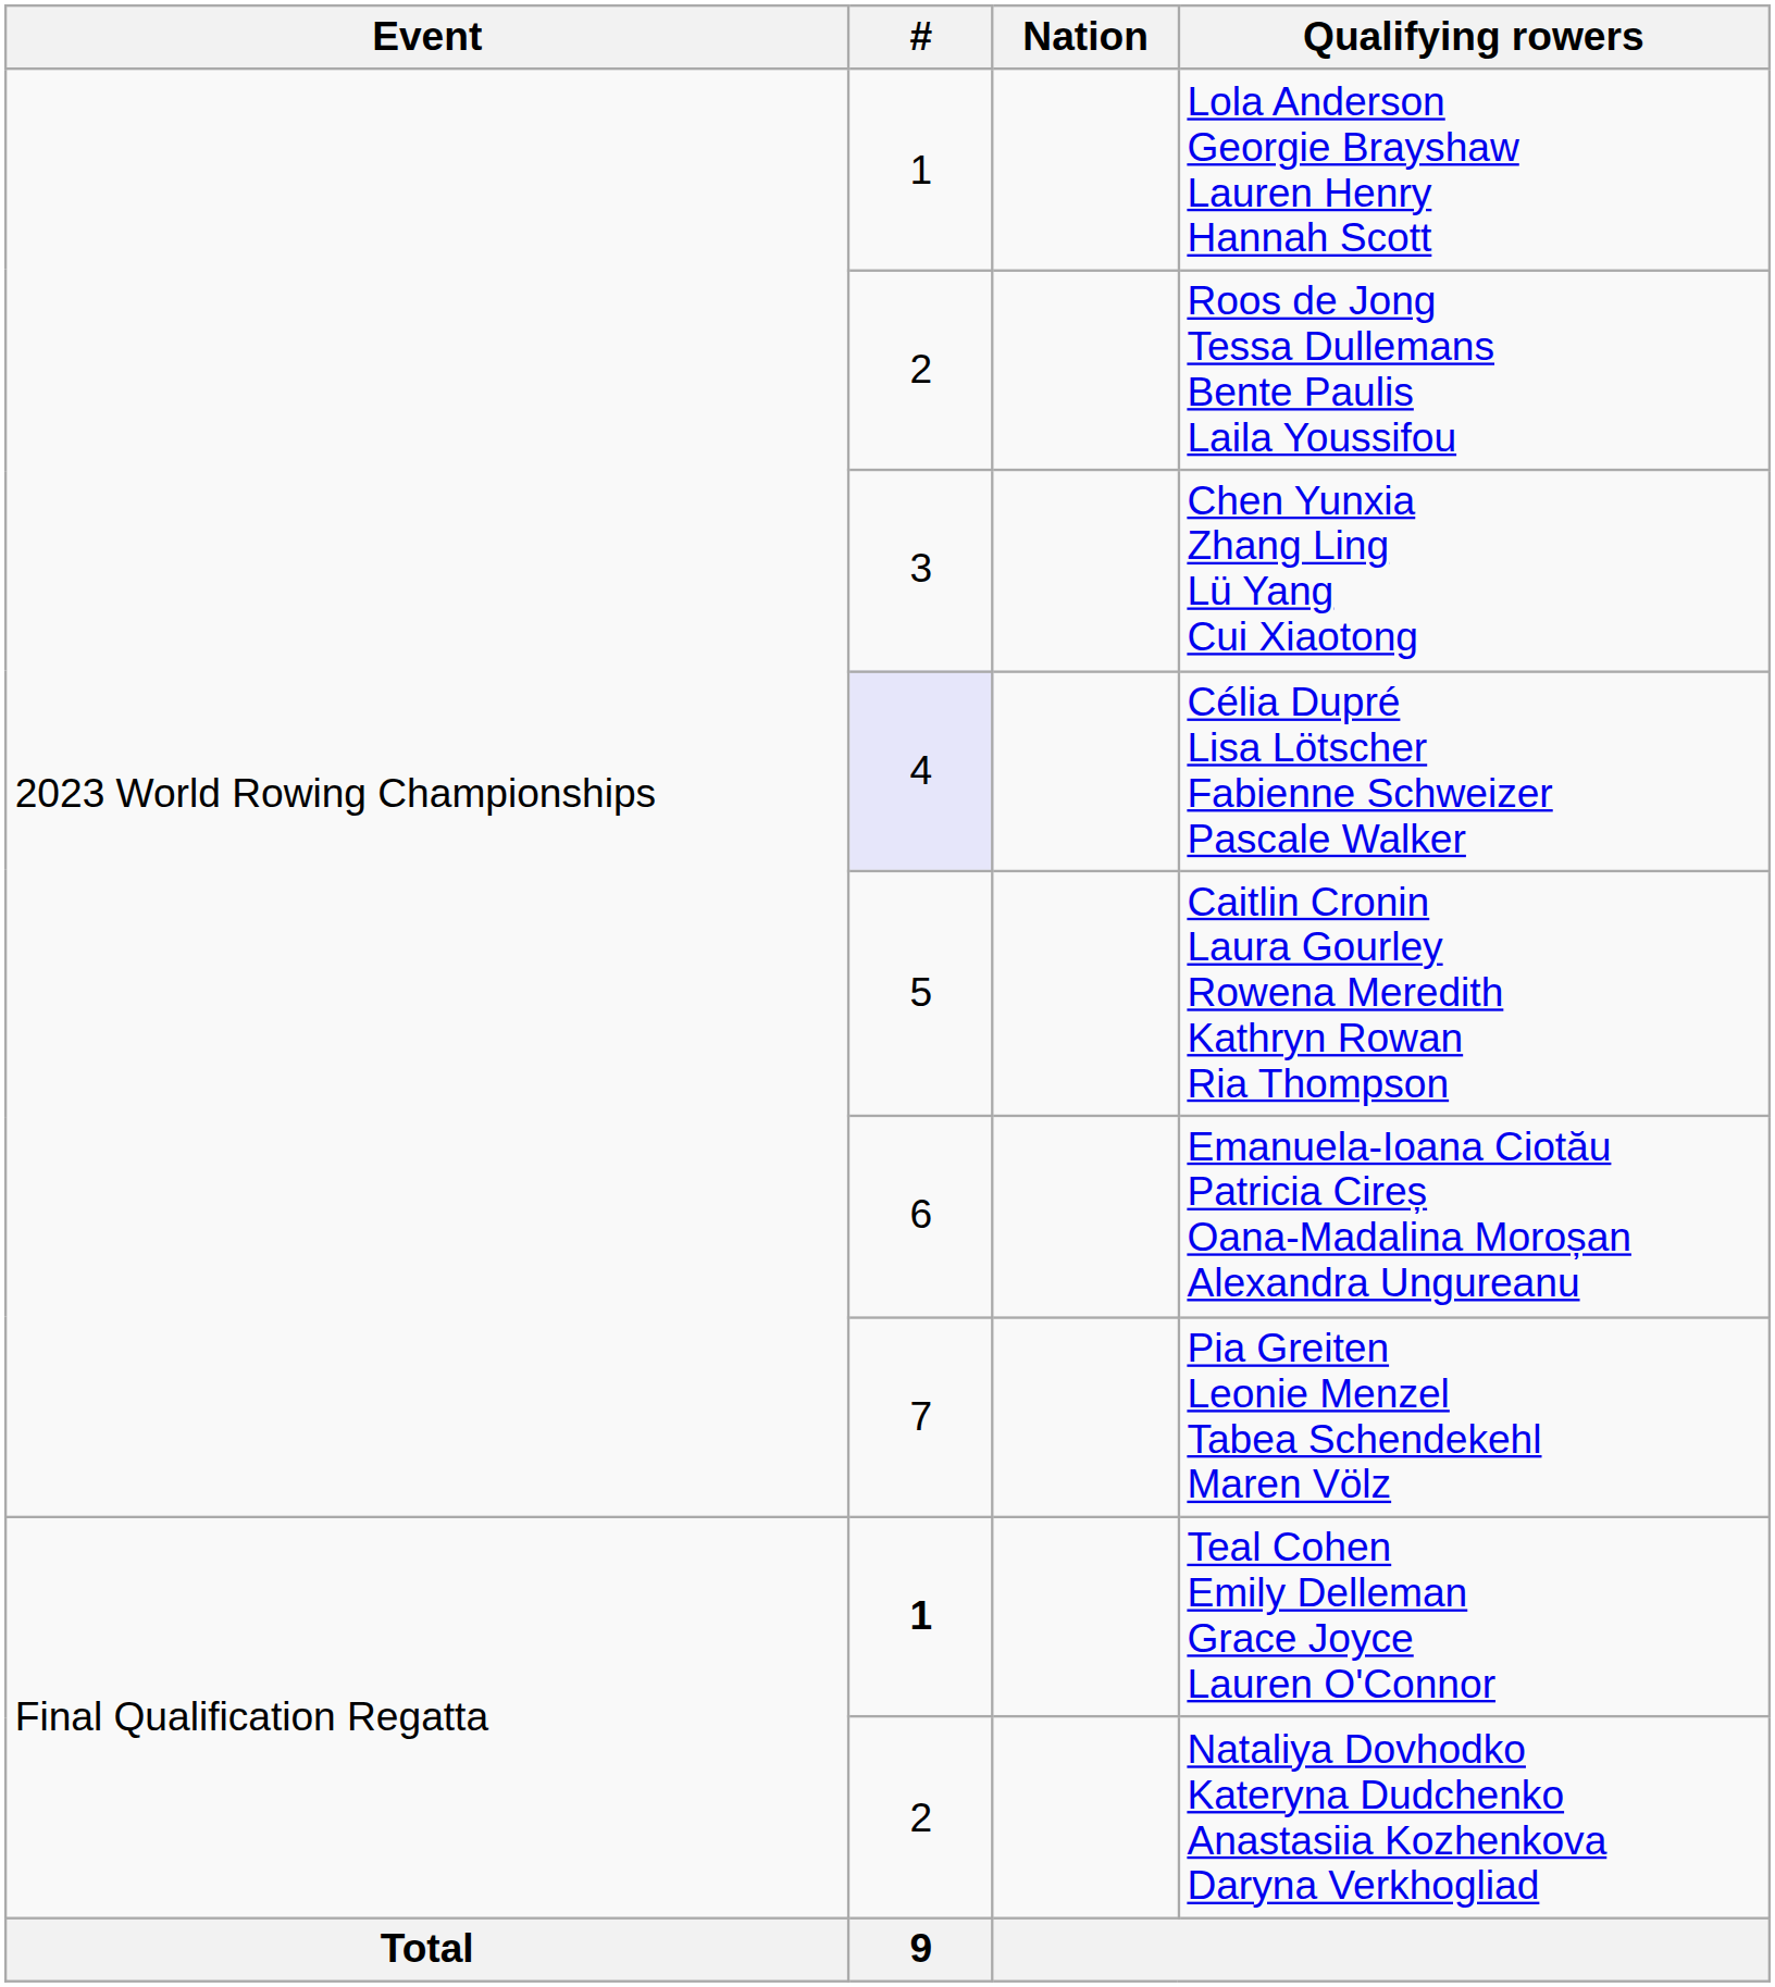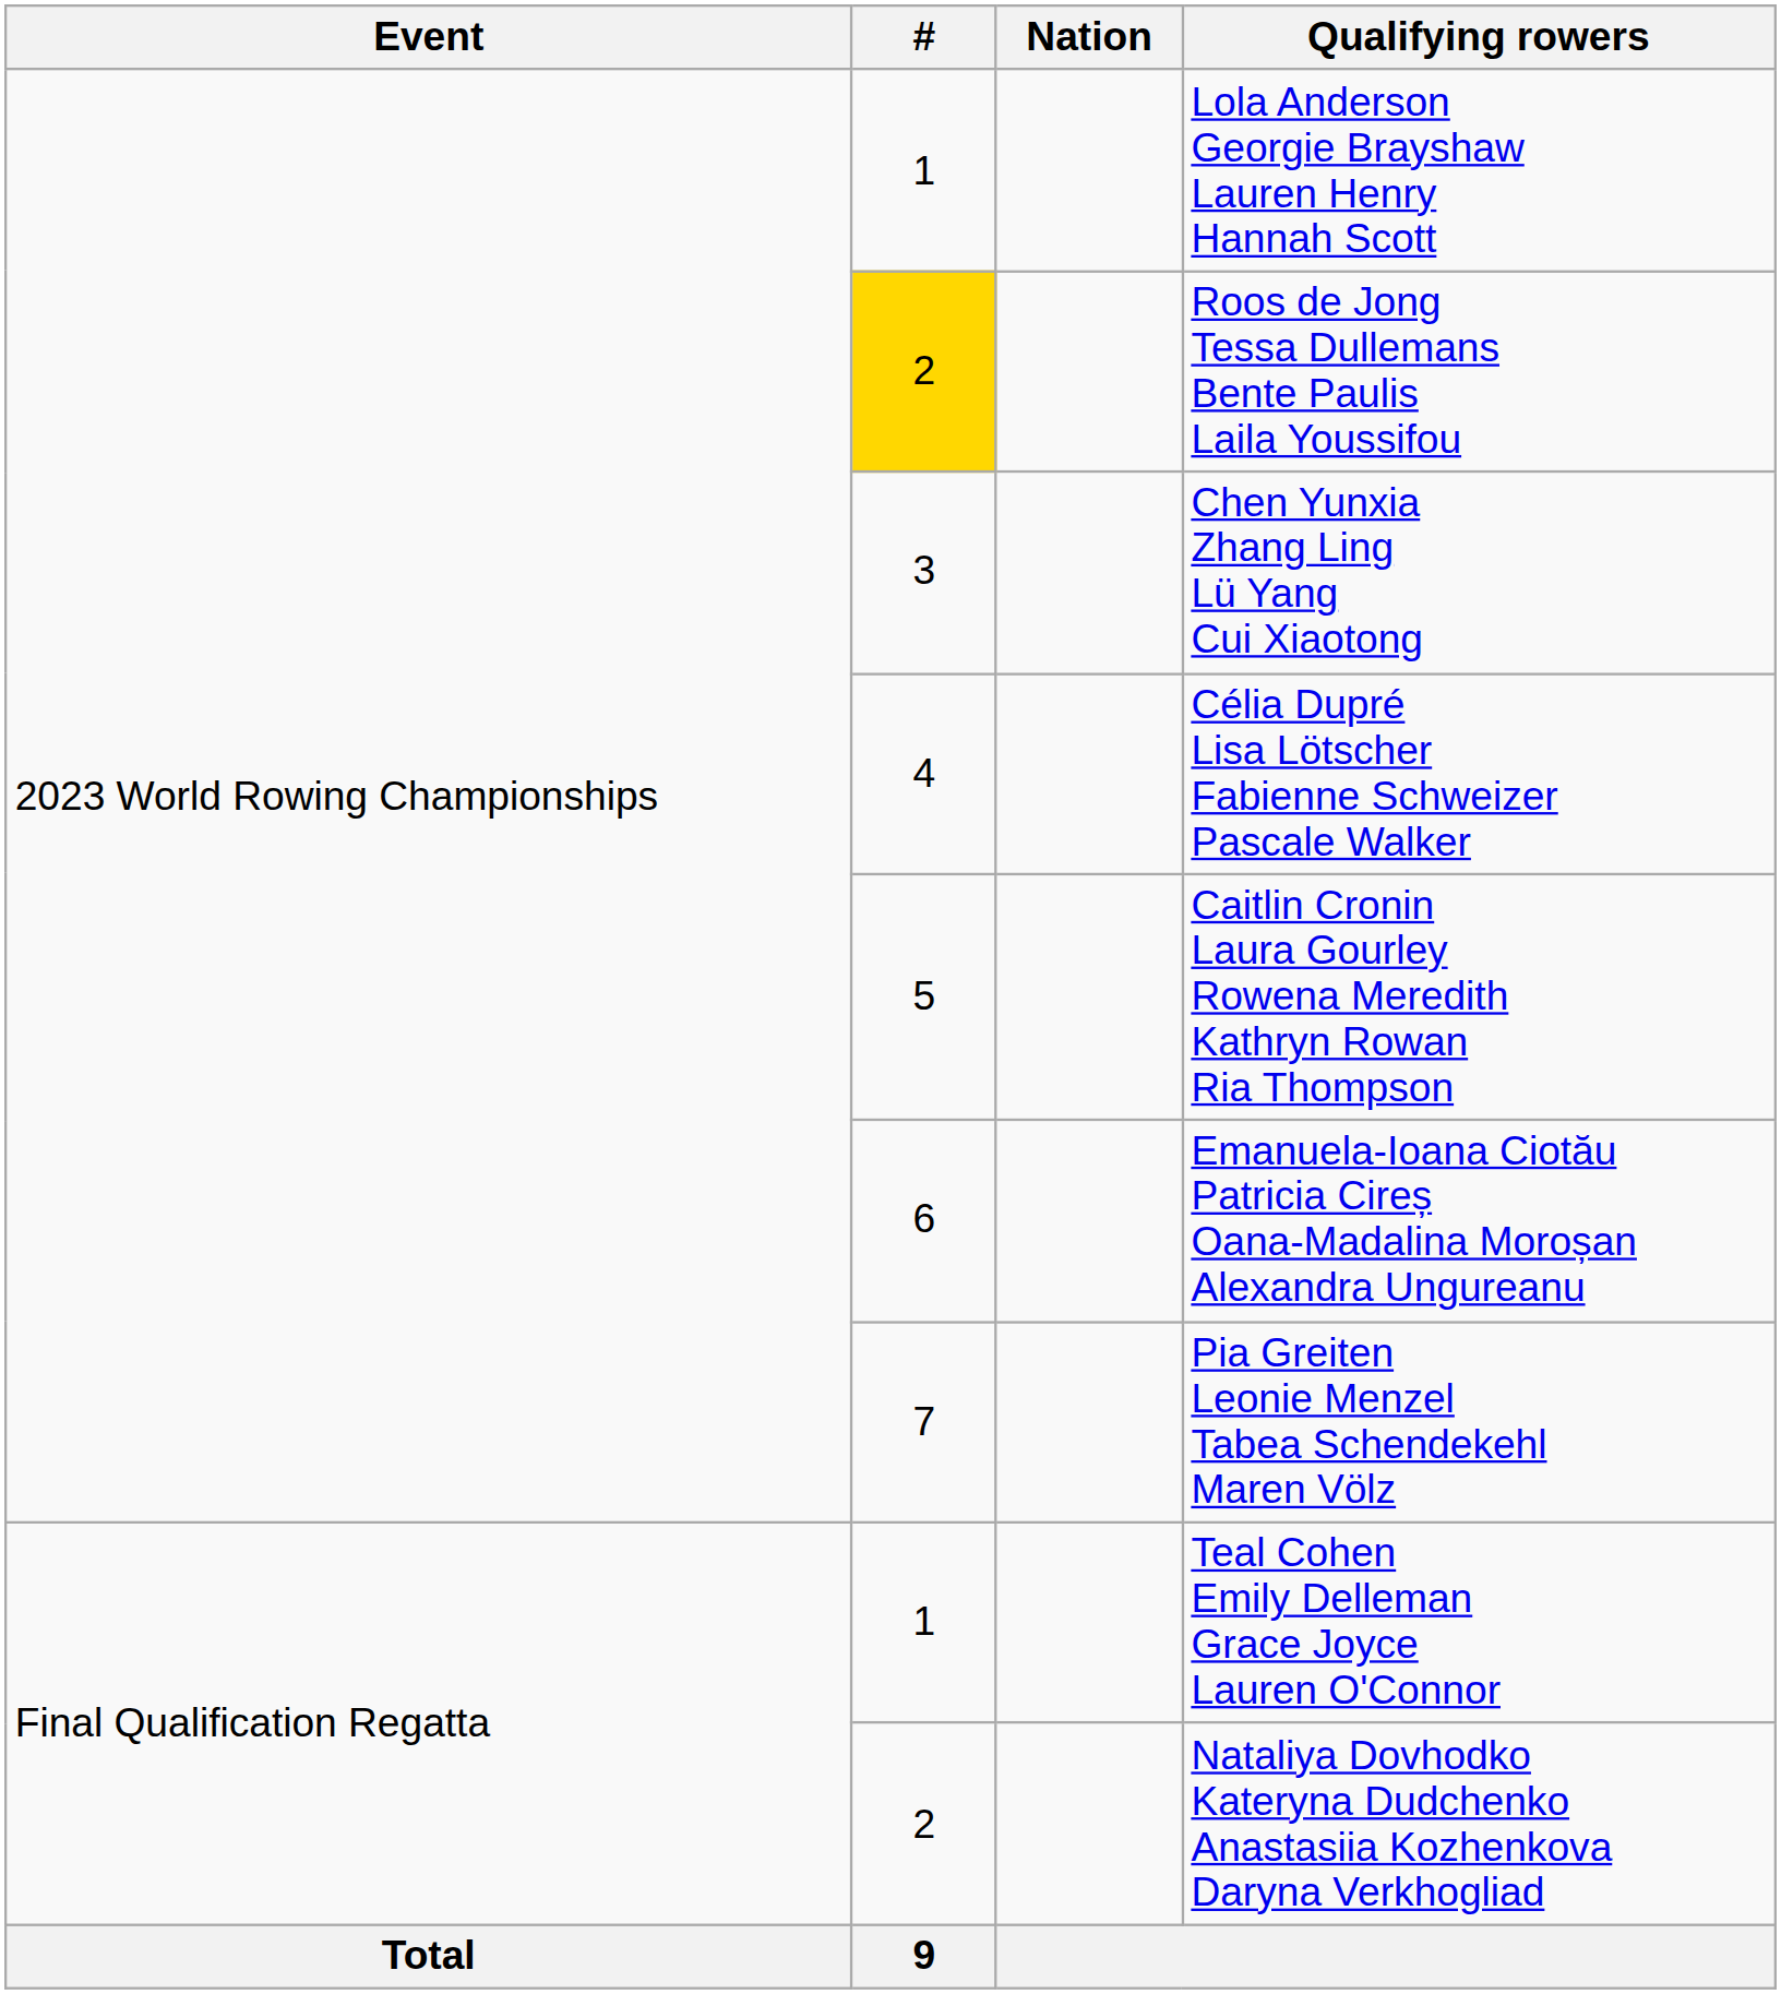Roos de Jong Tessa Dullemans Bente Paulis Laila Youssifou | #: no background -> gold background
Célia Dupré Lisa Lötscher Fabienne Schweizer Pascale Walker | #: lavender background -> no background
Teal Cohen Emily Delleman Grace Joyce Lauren O'Connor | #: bold -> normal
